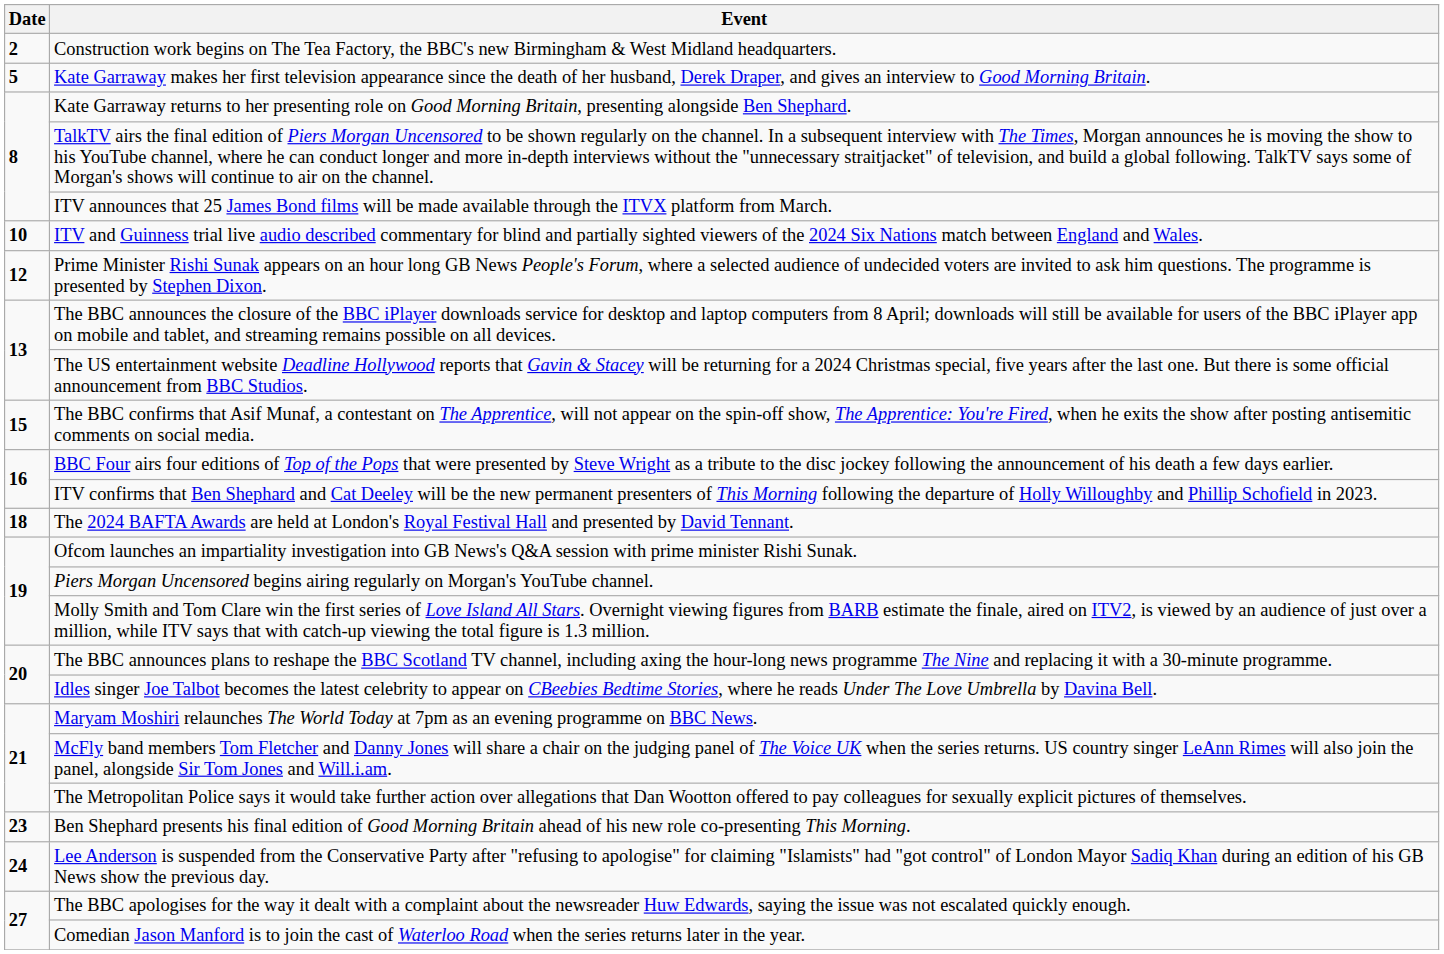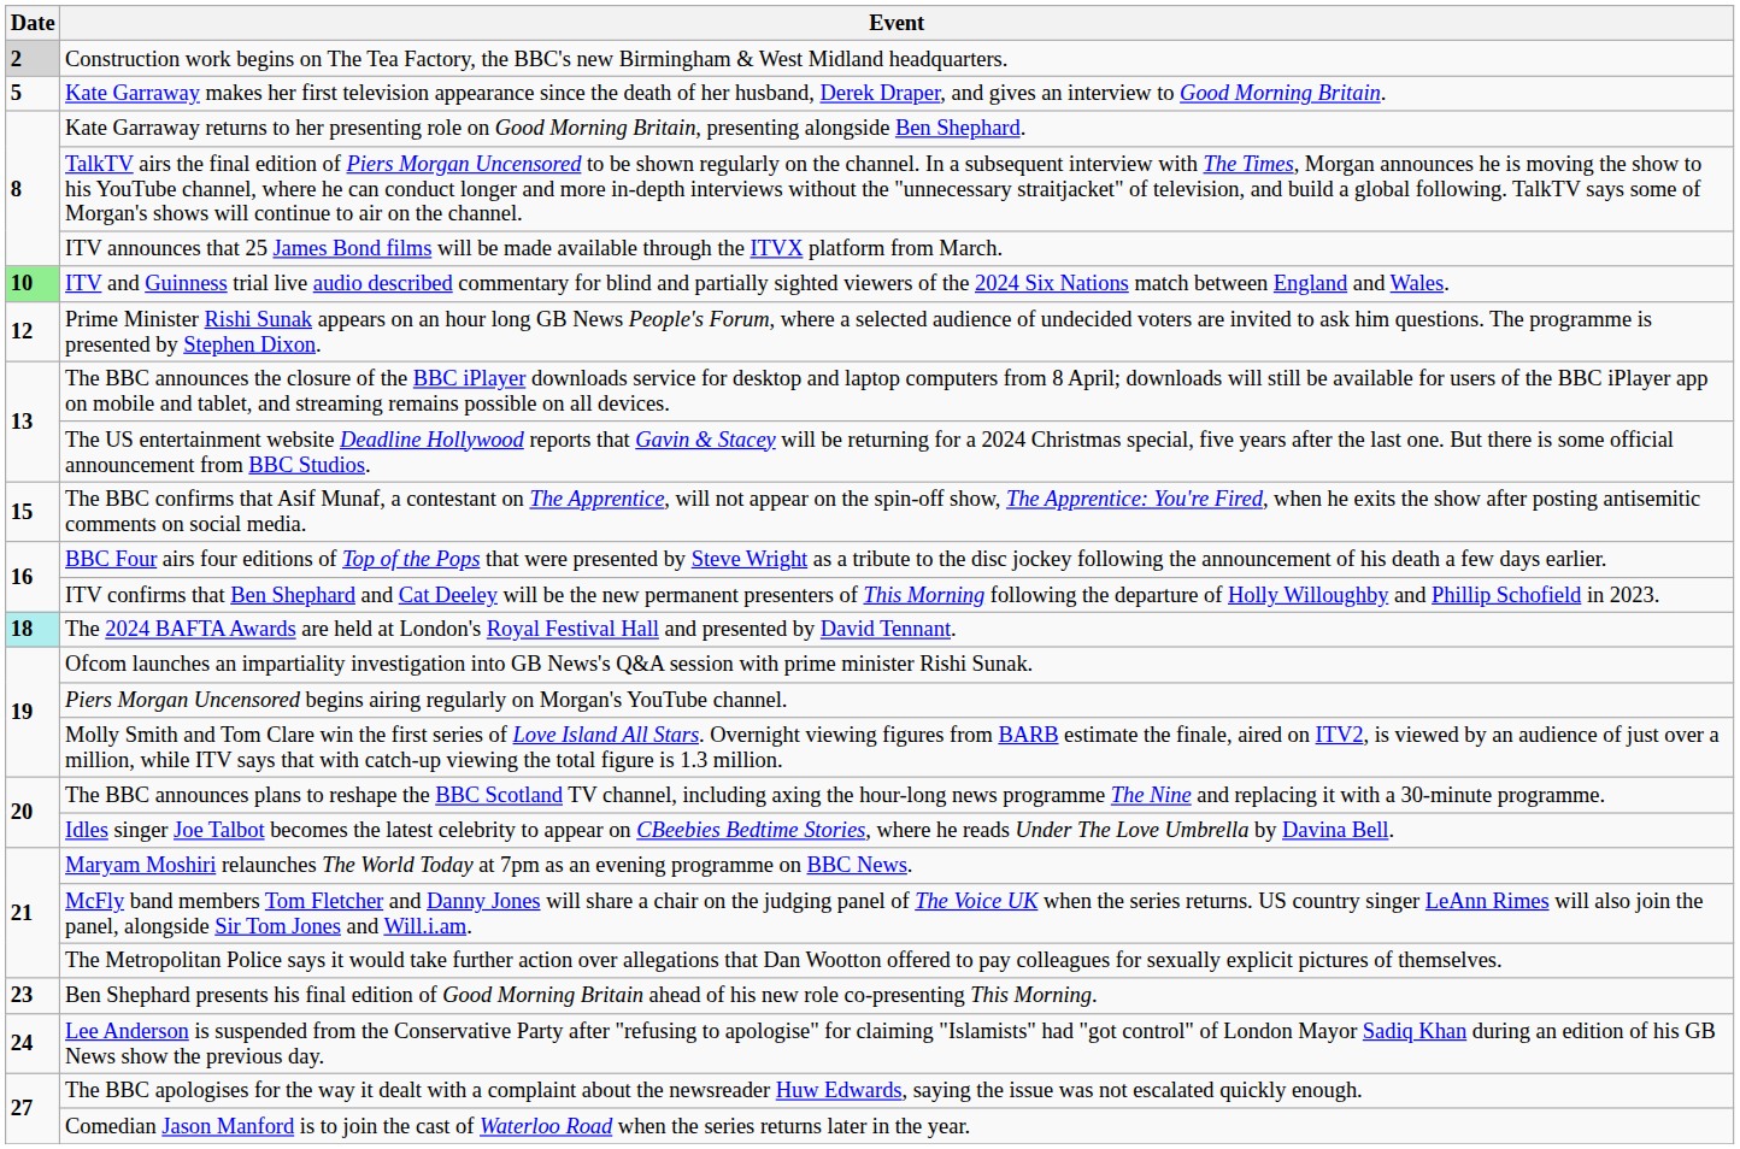row 2 | Date: no background -> lightgrey background
row 7 | Date: no background -> lightgreen background
row 14 | Date: no background -> paleturquoise background
